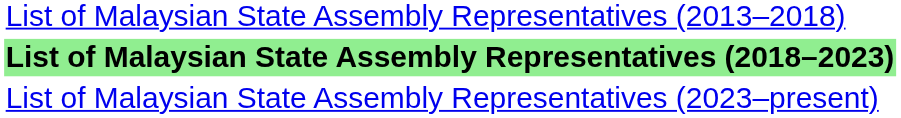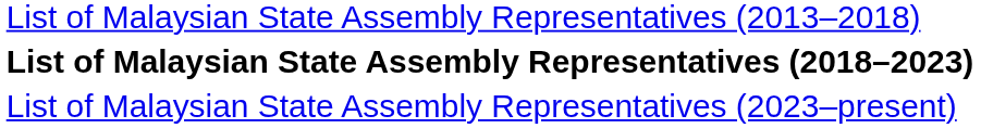row 2 | column 1: lightgreen background -> no background
